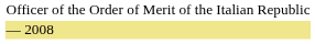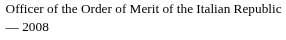row 2 | column 1: khaki background -> no background
